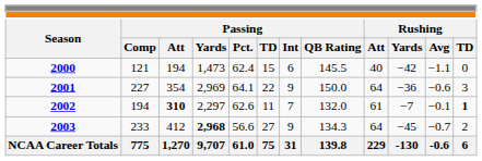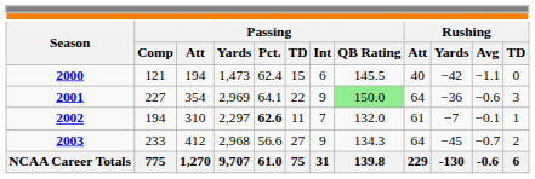2001 | column 8: no background -> lightgreen background
2002 | column 3: bold -> normal
2002 | column 5: normal -> bold
2002 | column 12: bold -> normal
2003 | column 4: bold -> normal
